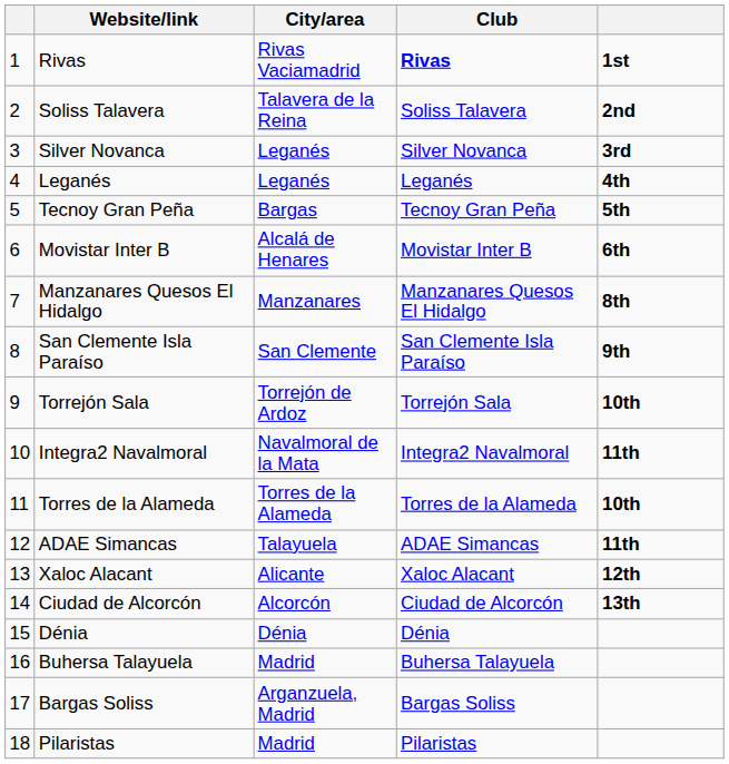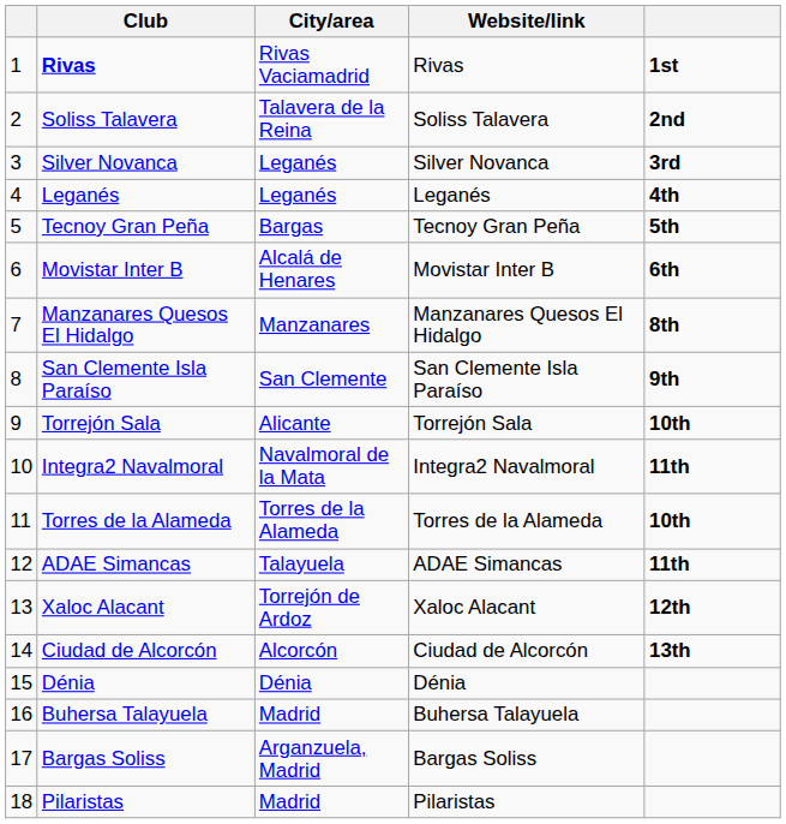columns swapped: Club <-> Website/link
row 10 | City/area: Torrejón de Ardoz -> Alicante
row 14 | City/area: Alicante -> Torrejón de Ardoz
